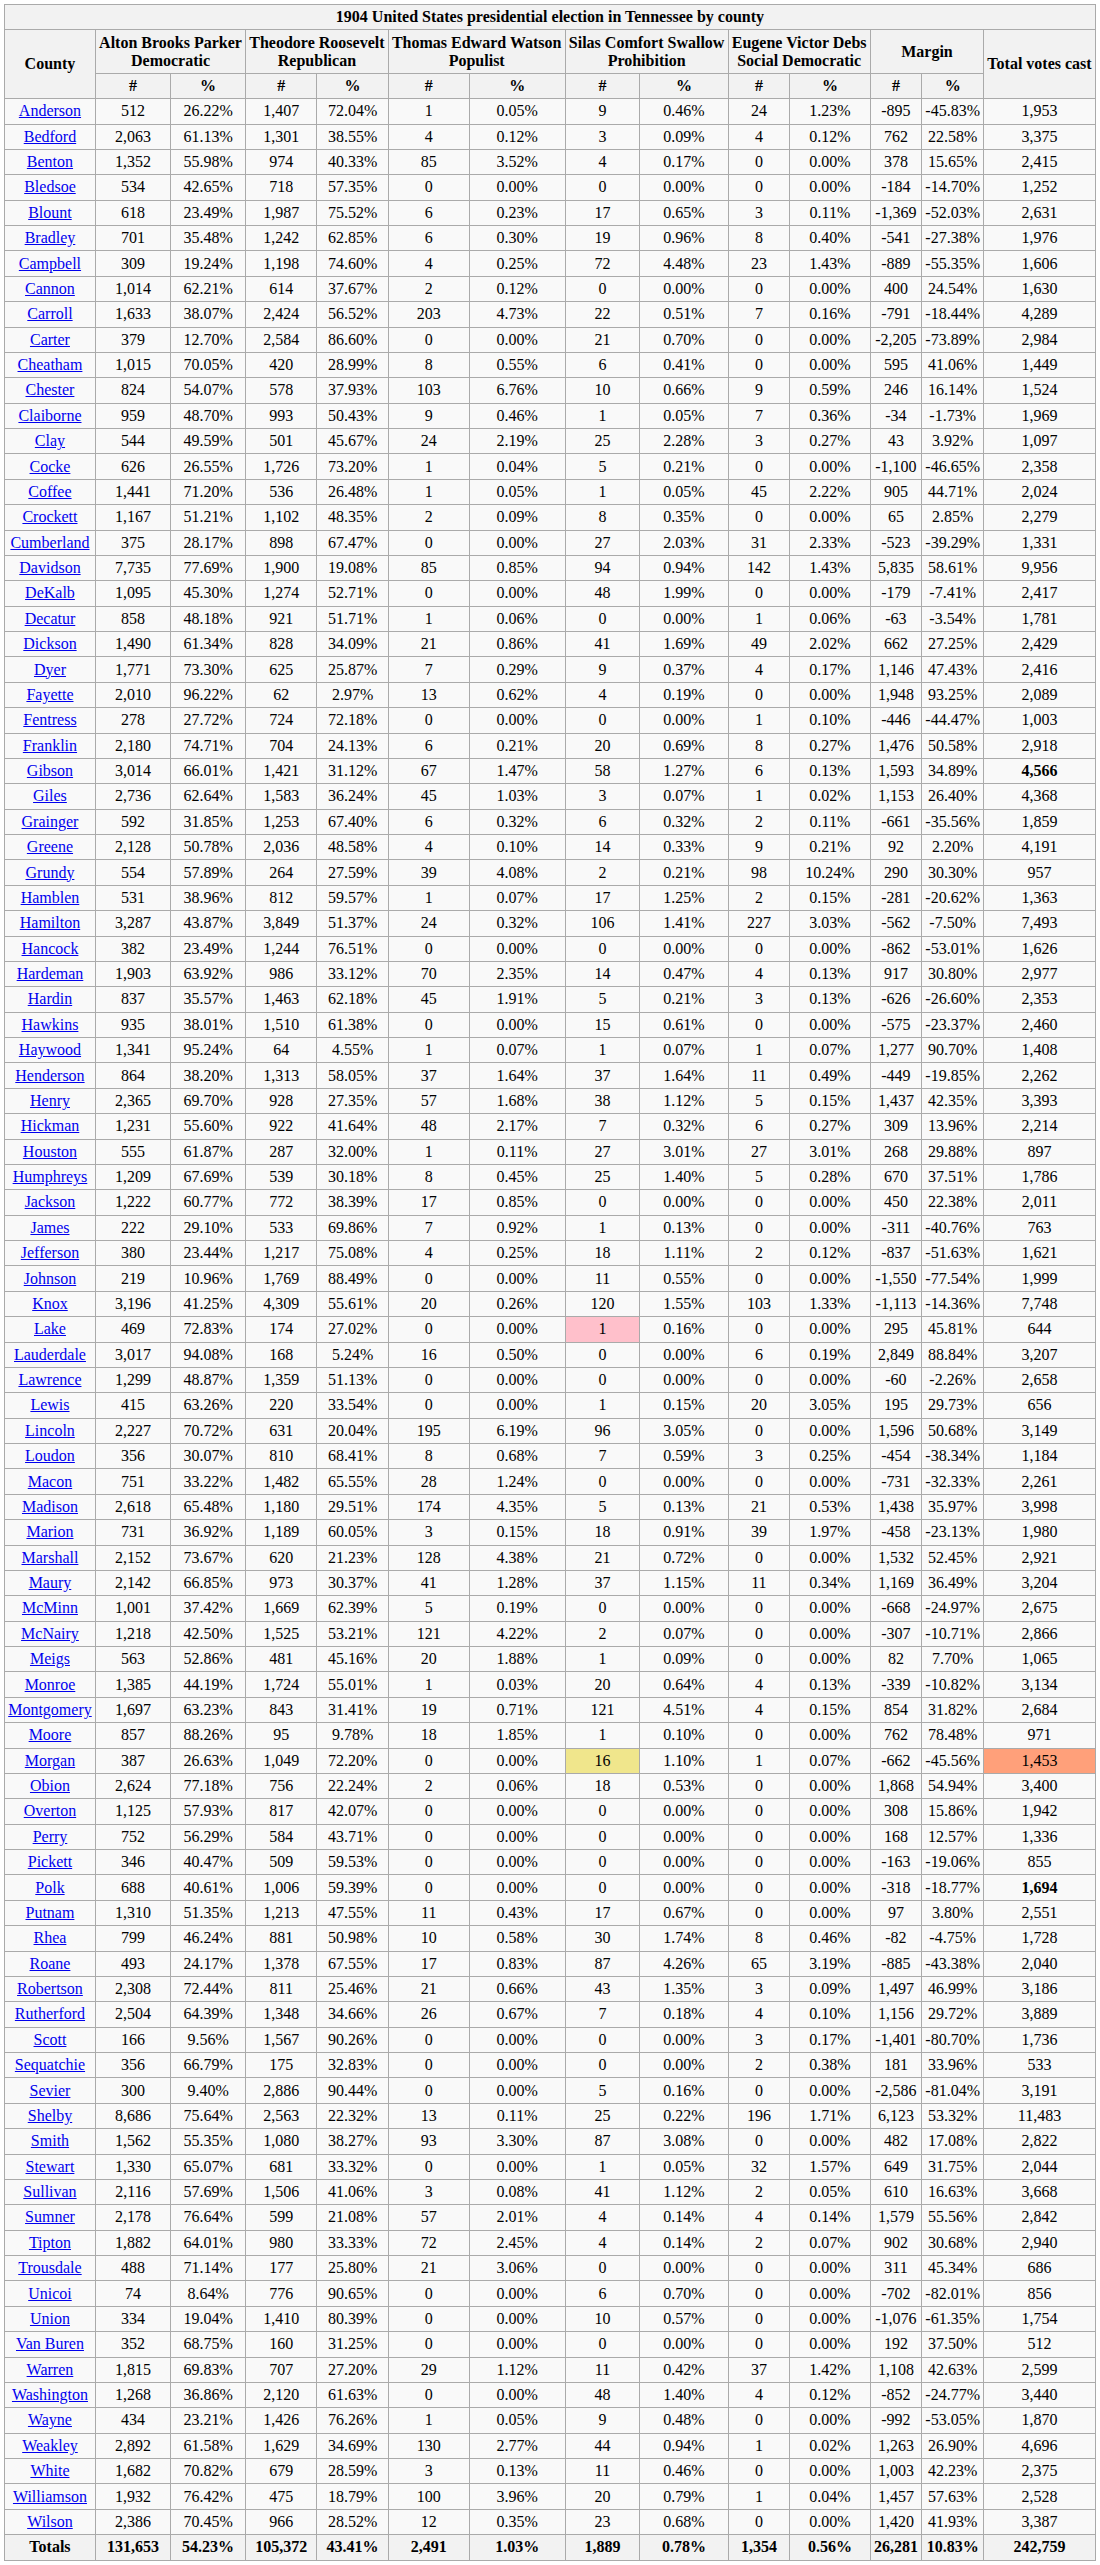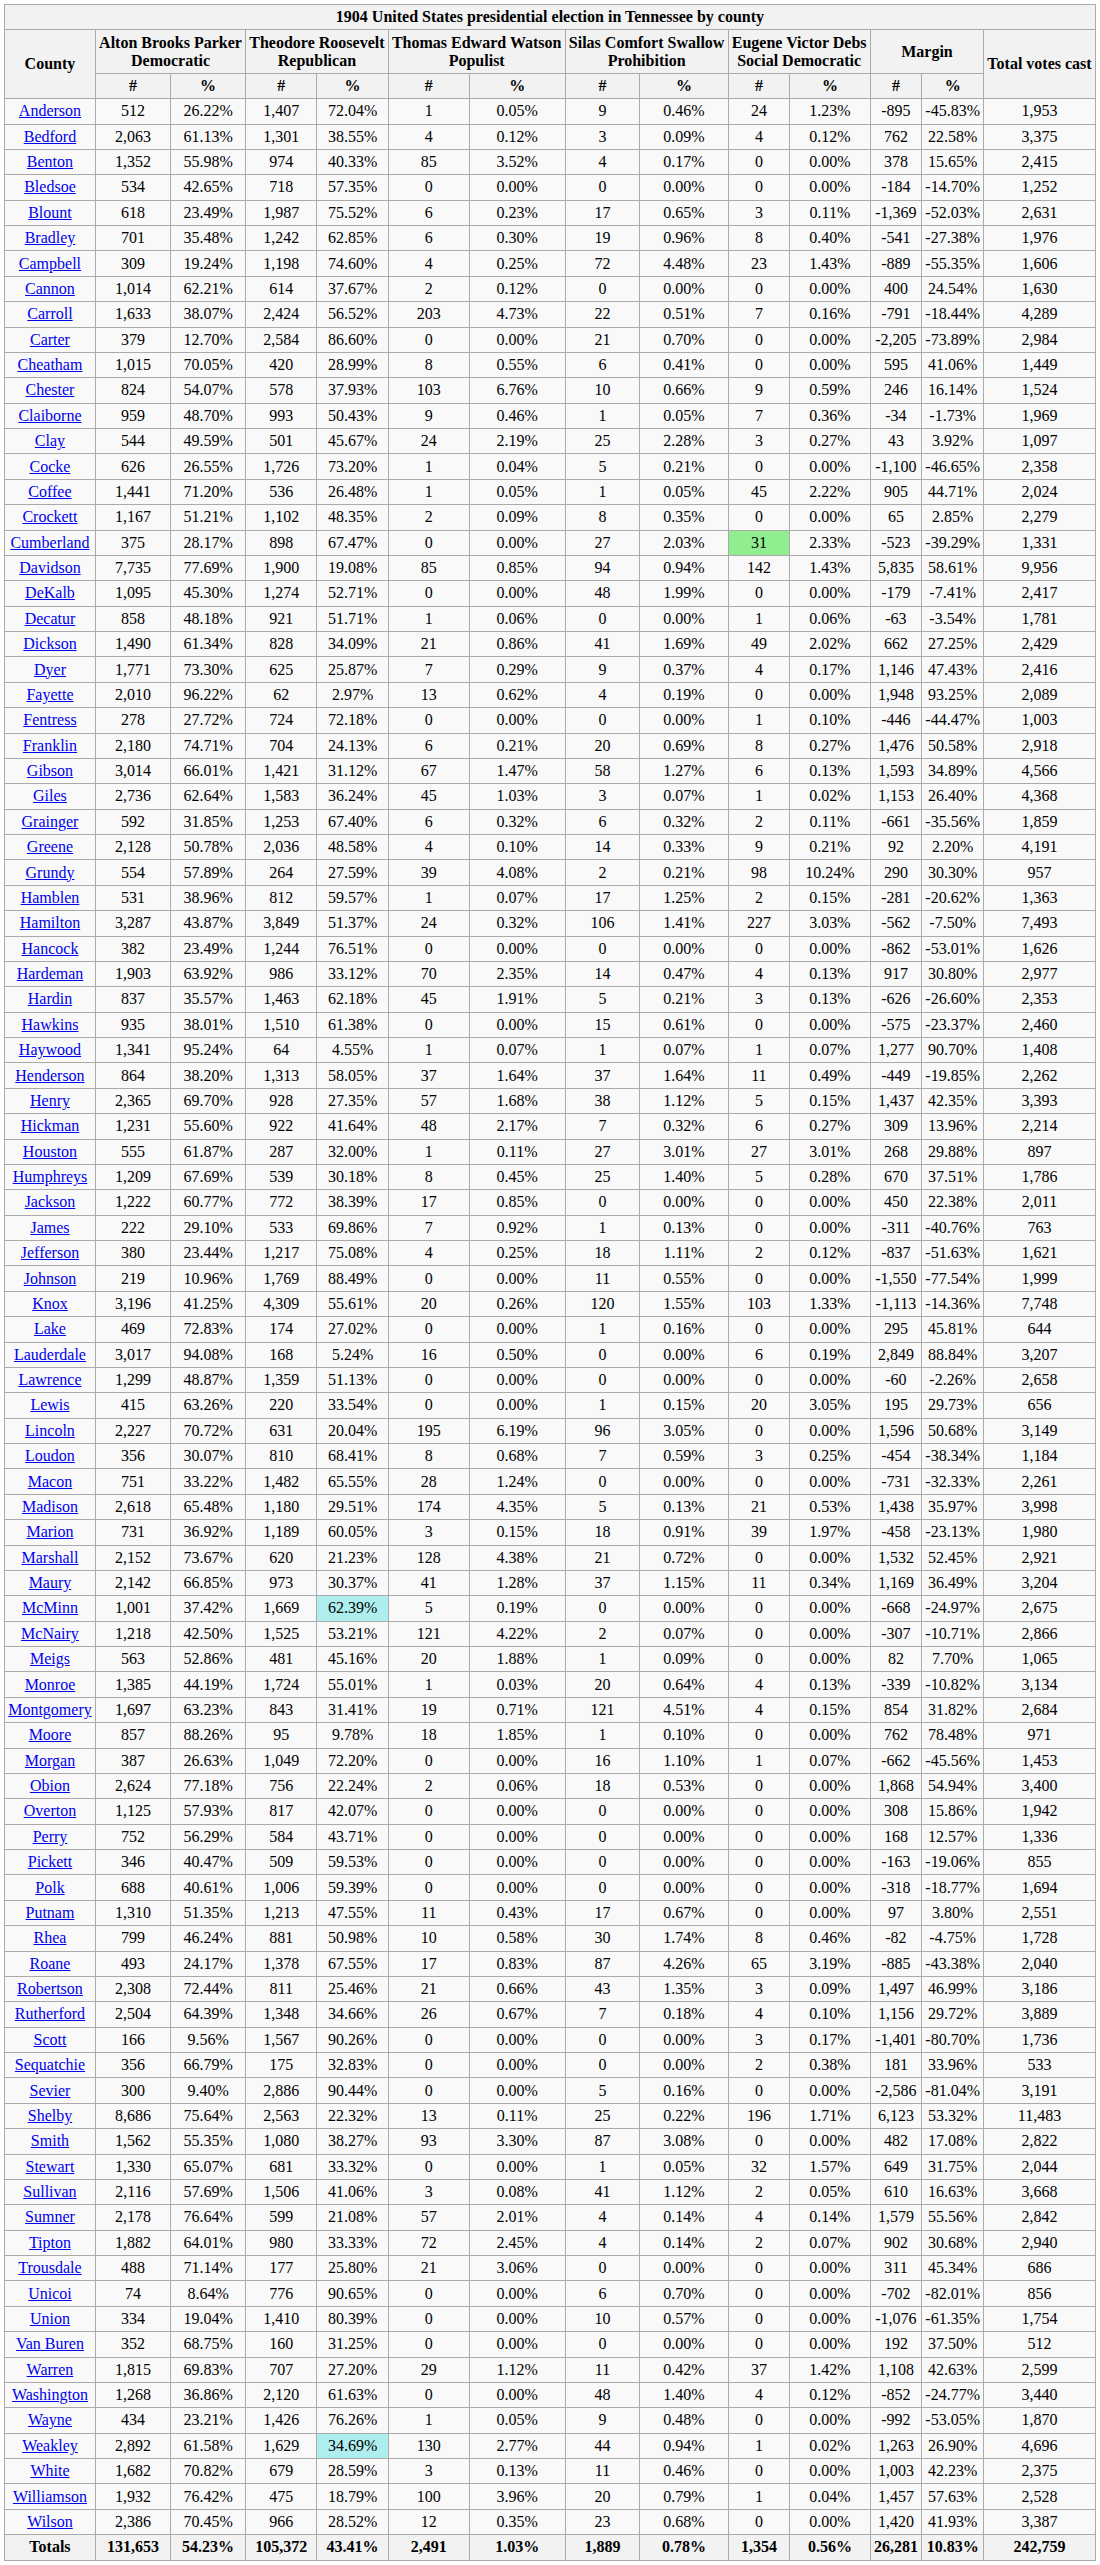Cumberland | Eugene Victor Debs Social Democratic / #: no background -> lightgreen background
Gibson | Total votes cast: bold -> normal
Lake | Silas Comfort Swallow Prohibition / #: pink background -> no background
McMinn | Theodore Roosevelt Republican / %: no background -> paleturquoise background
Morgan | Silas Comfort Swallow Prohibition / #: khaki background -> no background
Morgan | Total votes cast: lightsalmon background -> no background
Polk | Total votes cast: bold -> normal
Weakley | Theodore Roosevelt Republican / %: no background -> paleturquoise background
